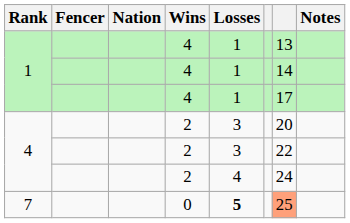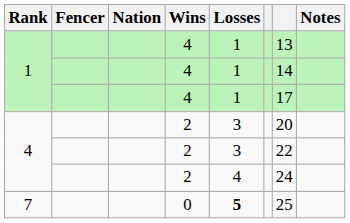7 | column 7: lightsalmon background -> no background
